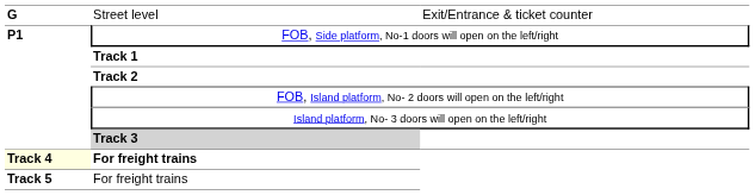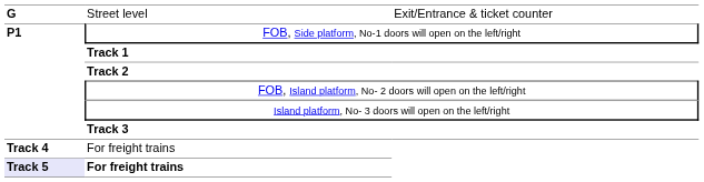Track 3 | column 2: lightgrey background -> no background
Track 4 / For freight trains | column 1: lightyellow background -> no background
Track 4 / For freight trains | column 2: bold -> normal
Track 5 / For freight trains | column 1: no background -> lavender background
Track 5 / For freight trains | column 2: normal -> bold
